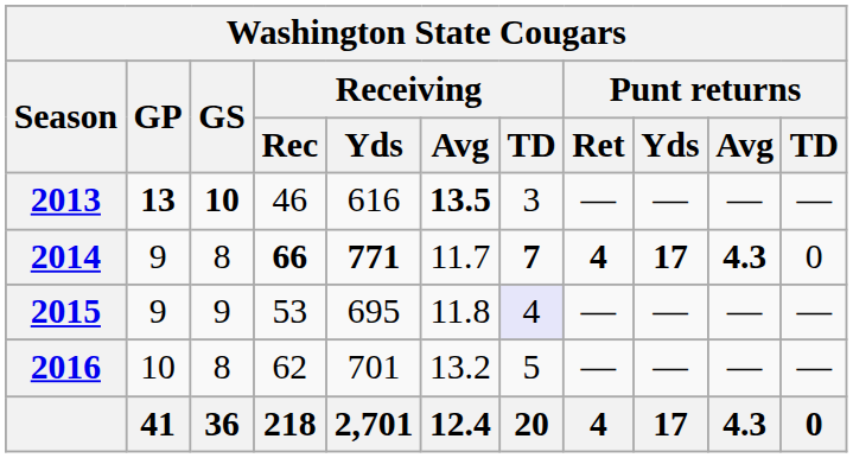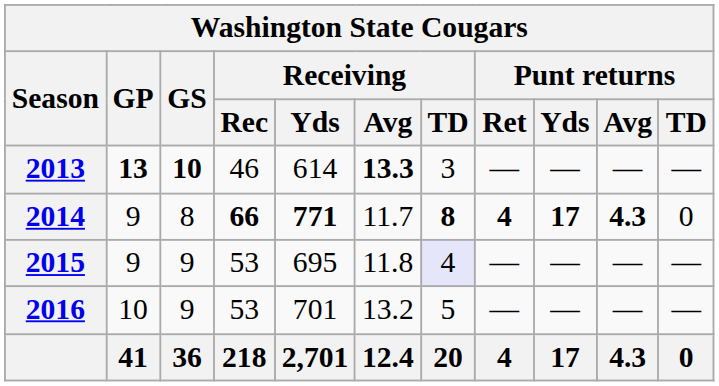2013 | Receiving / Yds: 616 -> 614
2013 | Receiving / Avg: 13.5 -> 13.3
2014 | Receiving / TD: 7 -> 8
2016 | GS: 8 -> 9
2016 | Receiving / Rec: 62 -> 53
